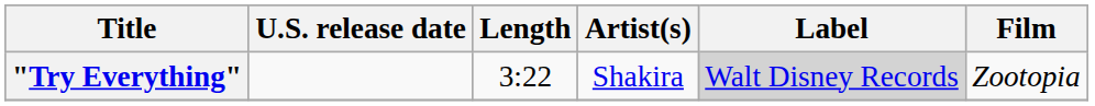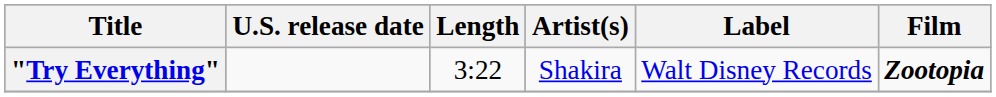"Try Everything" | Label: lightgrey background -> no background
"Try Everything" | Film: normal -> bold
